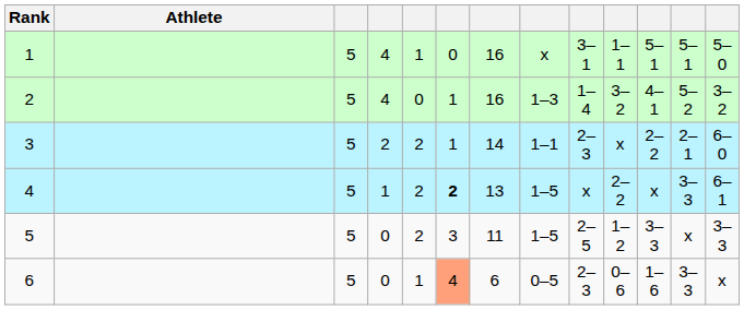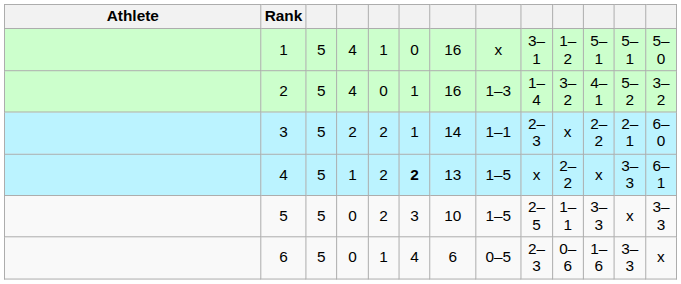columns swapped: Rank <-> Athlete
row 2 | column 10: 1–1 -> 1–2
row 6 | column 7: 11 -> 10
row 6 | column 10: 1–2 -> 1–1
row 7 | column 6: lightsalmon background -> no background
